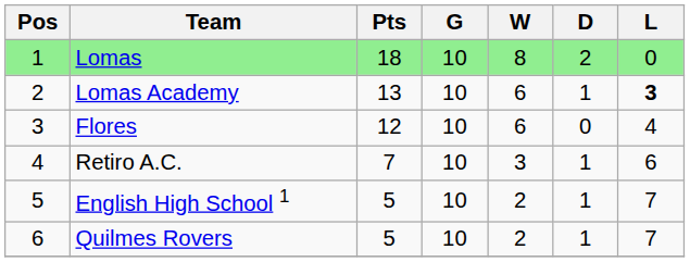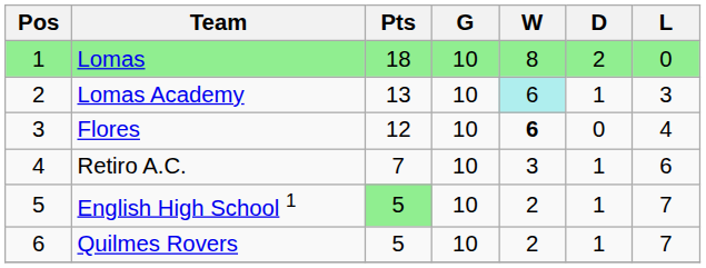Lomas Academy | W: no background -> paleturquoise background
Lomas Academy | L: bold -> normal
Flores | W: normal -> bold
English High School 1 | Pts: no background -> lightgreen background
